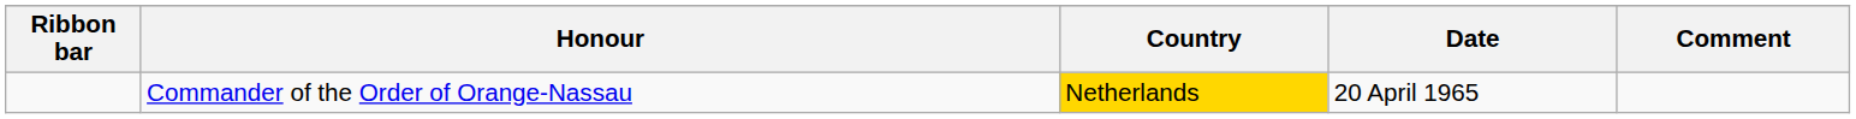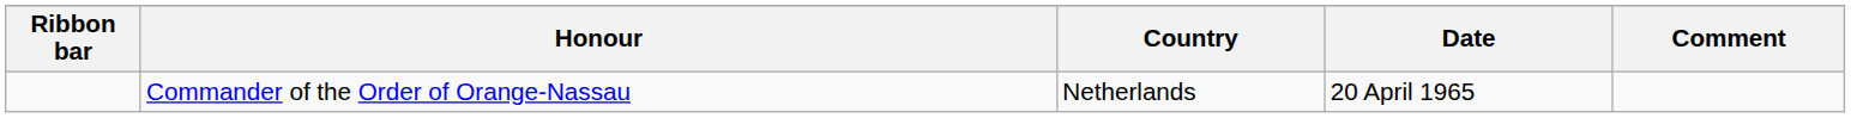Commander of the Order of Orange-Nassau | Country: gold background -> no background
